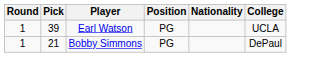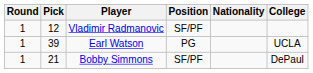+ row: 1 | 12 | Vladimir Radmanovic | SF/PF
Bobby Simmons | Position: PG -> SF/PF
